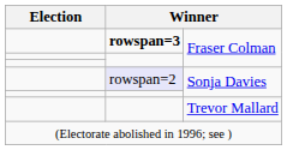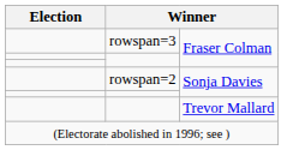rowspan=3 | column 2: bold -> normal
rowspan=2 | column 2: lavender background -> no background
